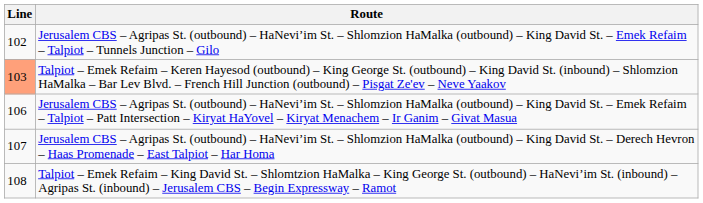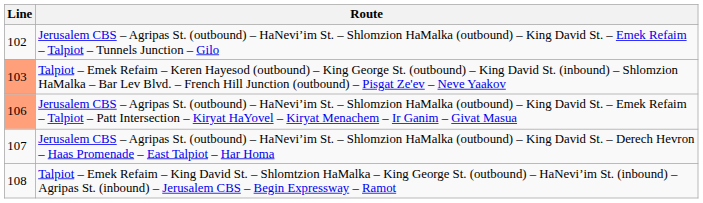row 4 | Line: no background -> lightsalmon background
